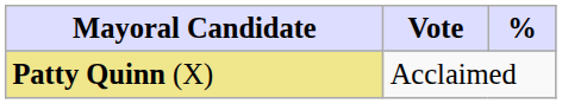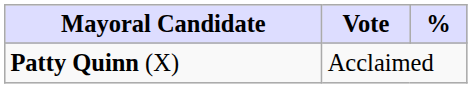Patty Quinn (X) | Mayoral Candidate: khaki background -> no background
